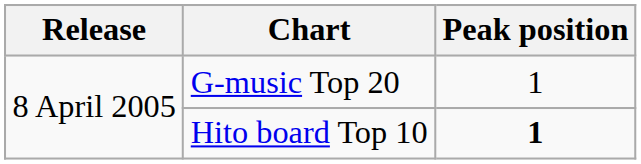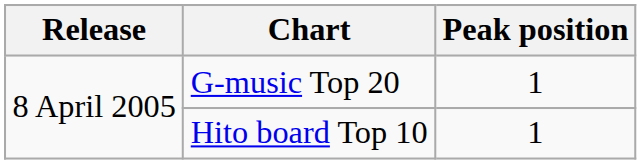Hito board Top 10 | Peak position: bold -> normal
